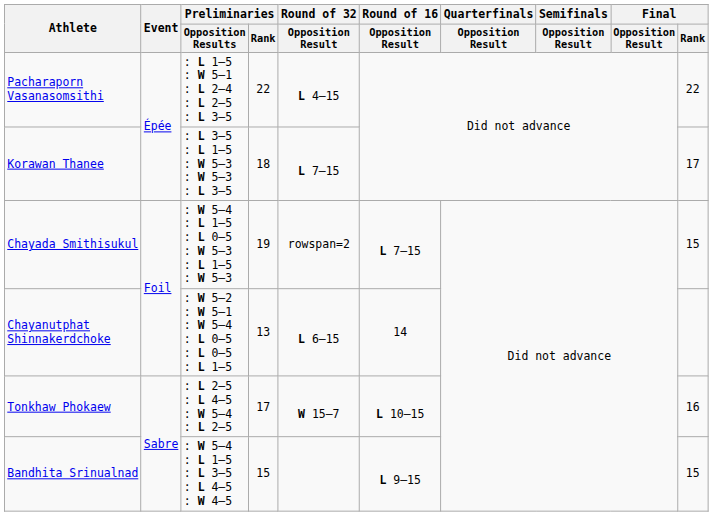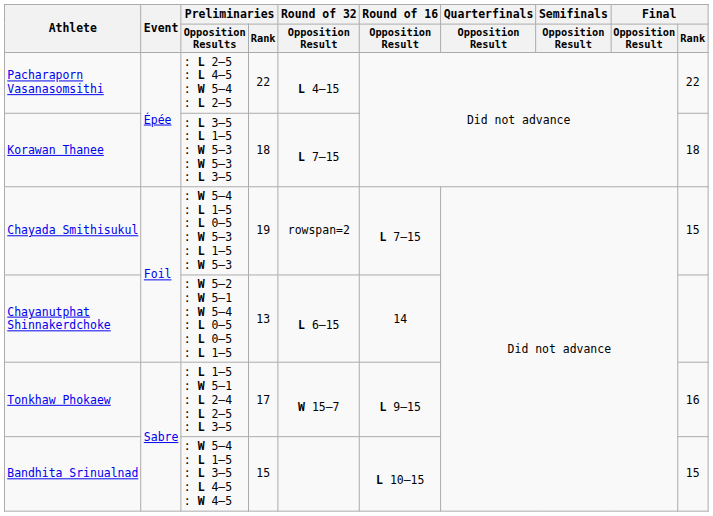Pacharaporn Vasanasomsithi | Preliminaries / Opposition Results: : L 1–5 : W 5–1 : L 2–4 : L 2–5 : L 3–5 -> : L 2–5 : L 4–5 : W 5–4 : L 2–5
Korawan Thanee | Final / Rank: 17 -> 18
Tonkhaw Phokaew | Preliminaries / Opposition Results: : L 2–5 : L 4–5 : W 5–4 : L 2–5 -> : L 1–5 : W 5–1 : L 2–4 : L 2–5 : L 3–5
Tonkhaw Phokaew | Round of 16 / Opposition Result: L 10–15 -> L 9–15
Bandhita Srinualnad | Round of 16 / Opposition Result: L 9–15 -> L 10–15
